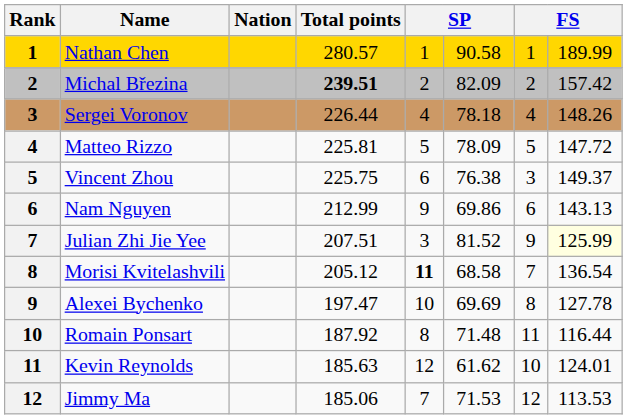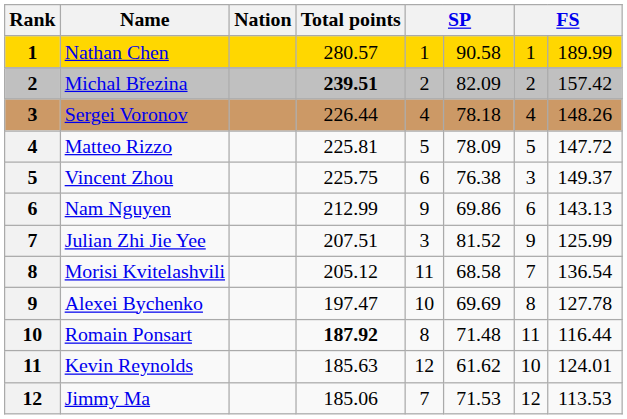Julian Zhi Jie Yee | column 8: lightyellow background -> no background
Morisi Kvitelashvili | column 5: bold -> normal
Romain Ponsart | Total points: normal -> bold
